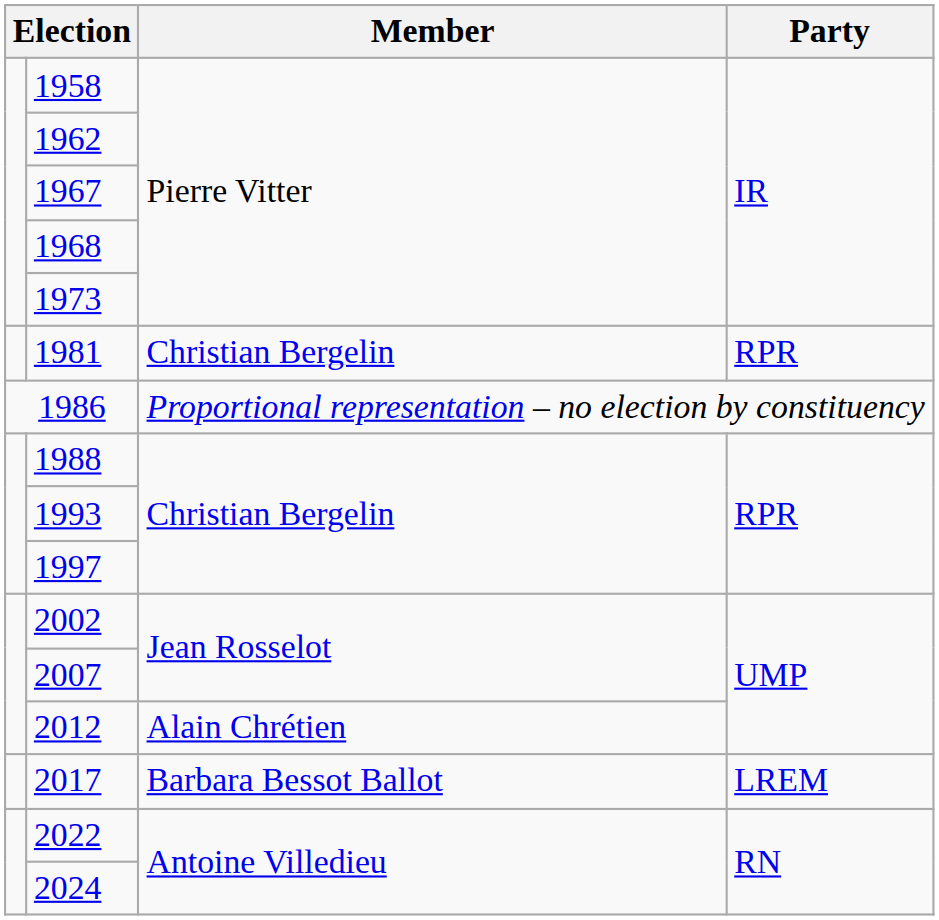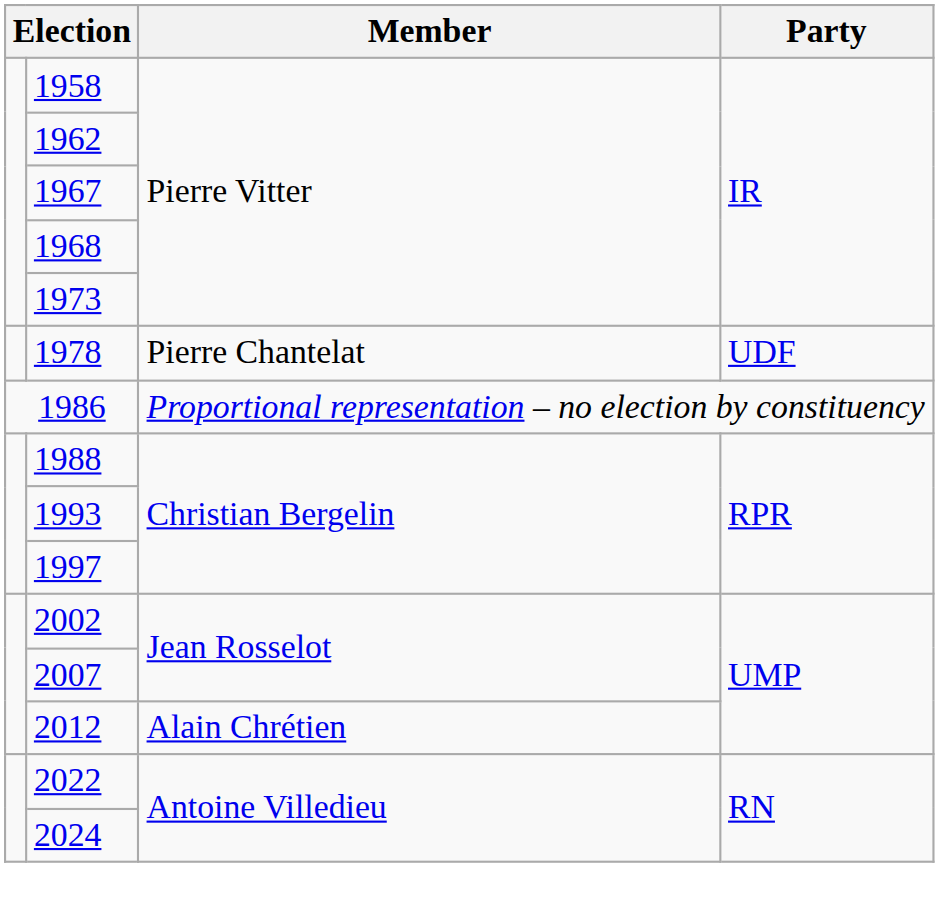+ row: 1978 | Pierre Chantelat | UDF
- row: 1981 | Christian Bergelin | RPR
- row: 2017 | Barbara Bessot Ballot | LREM
